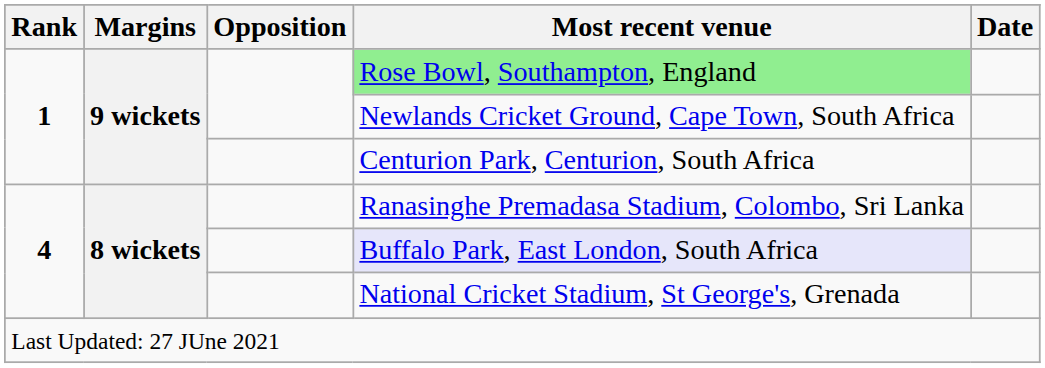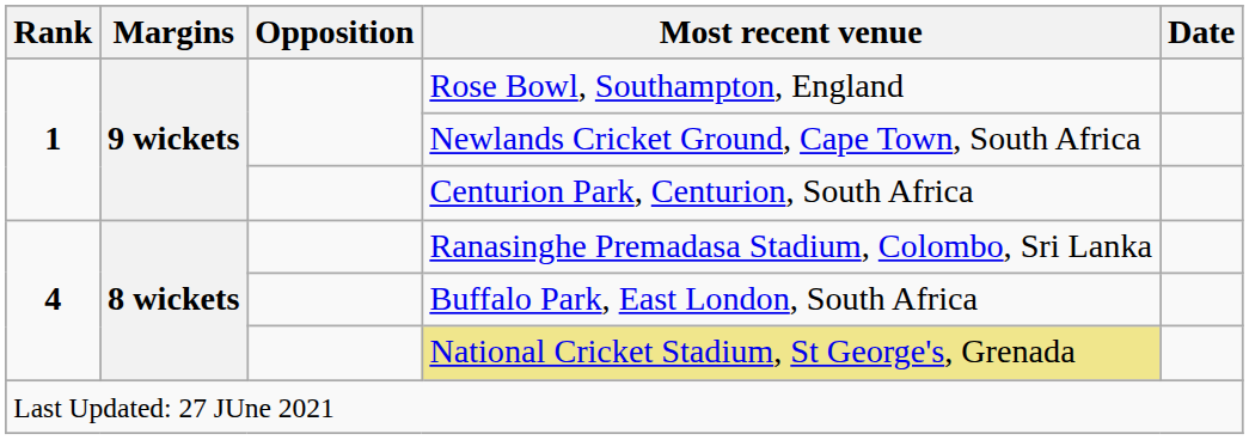Rose Bowl, Southampton, England | Most recent venue: lightgreen background -> no background
Buffalo Park, East London, South Africa | Most recent venue: lavender background -> no background
National Cricket Stadium, St George's, Grenada | Most recent venue: no background -> khaki background
